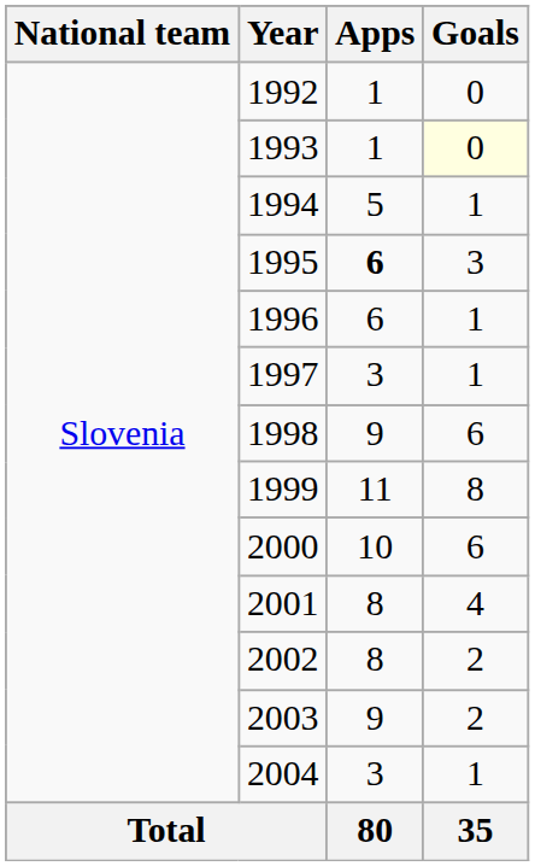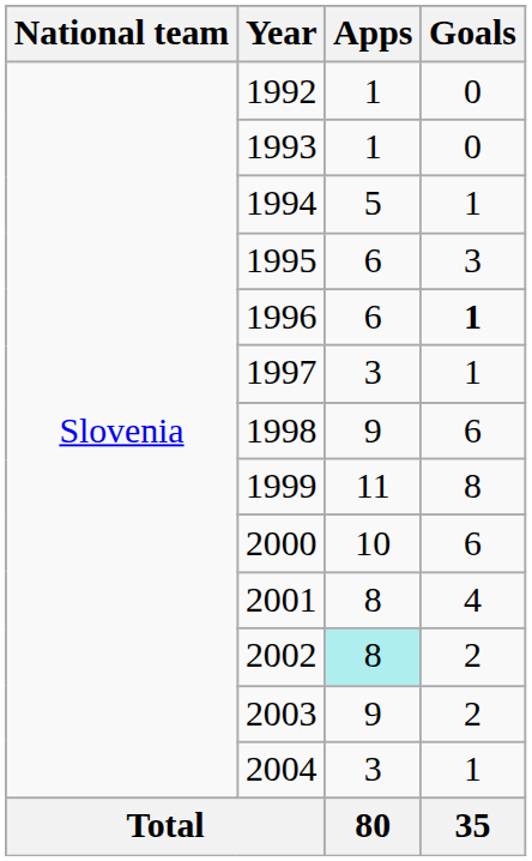1993 | Goals: lightyellow background -> no background
1995 | Apps: bold -> normal
1996 | Goals: normal -> bold
2002 | Apps: no background -> paleturquoise background
